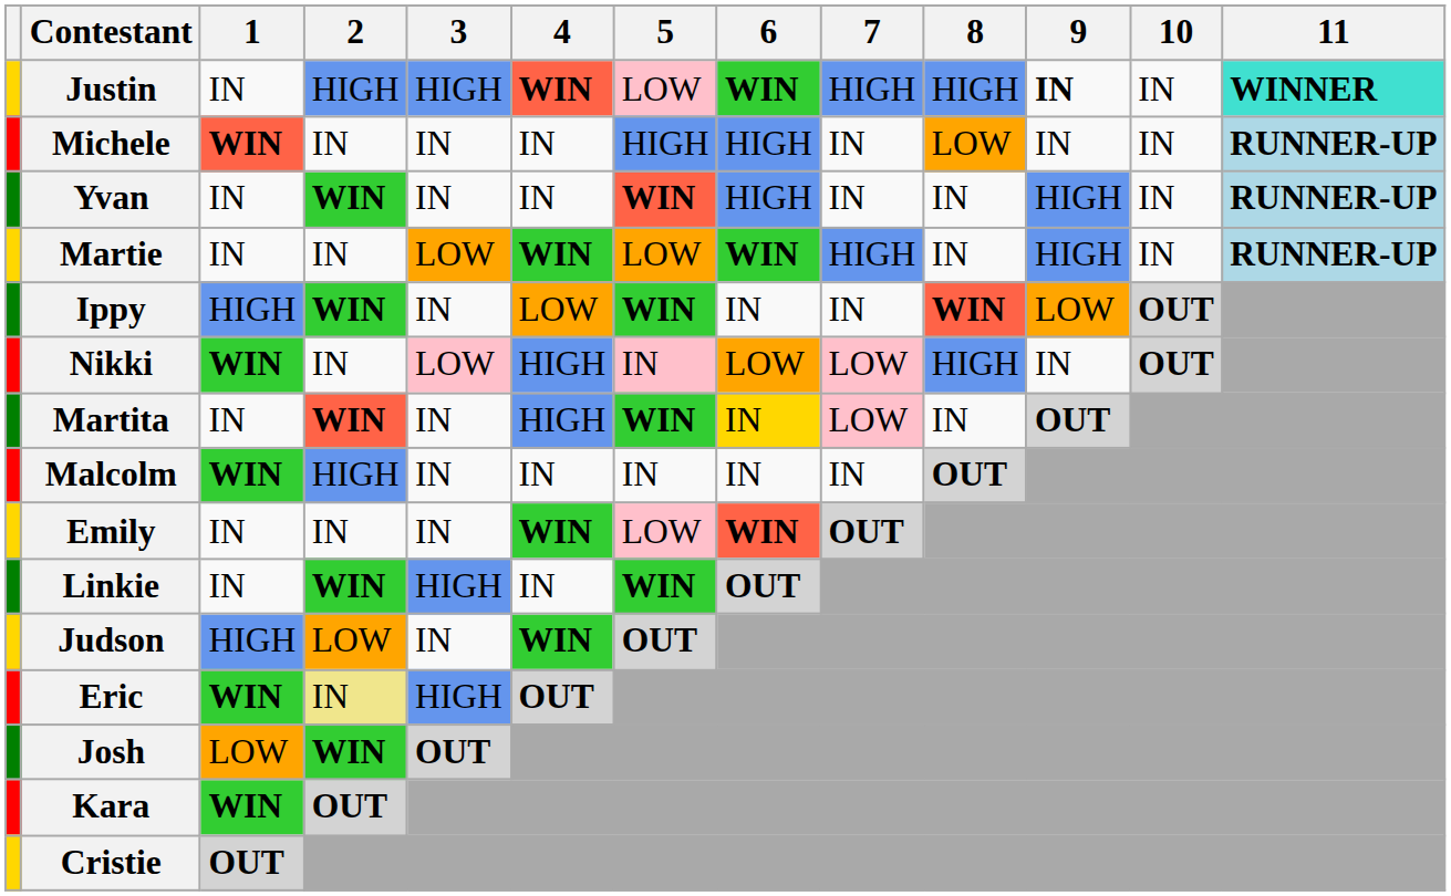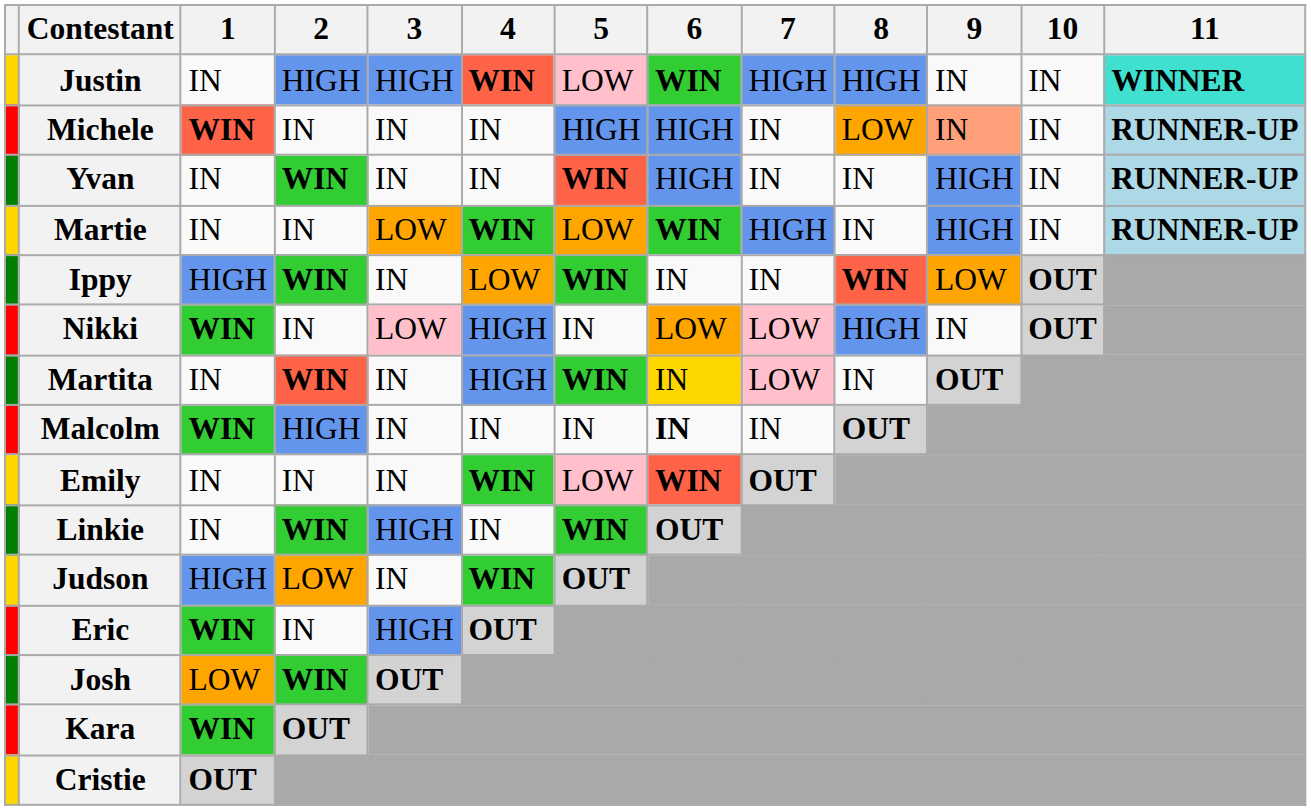Justin | 9: bold -> normal
Michele | 9: no background -> lightsalmon background
Nikki | 5: pink background -> no background
Malcolm | 6: normal -> bold
Eric | 2: khaki background -> no background
